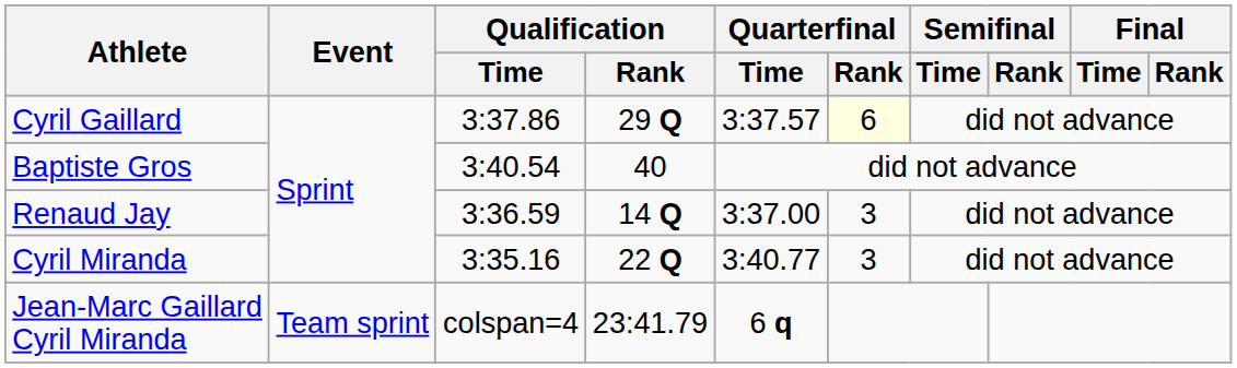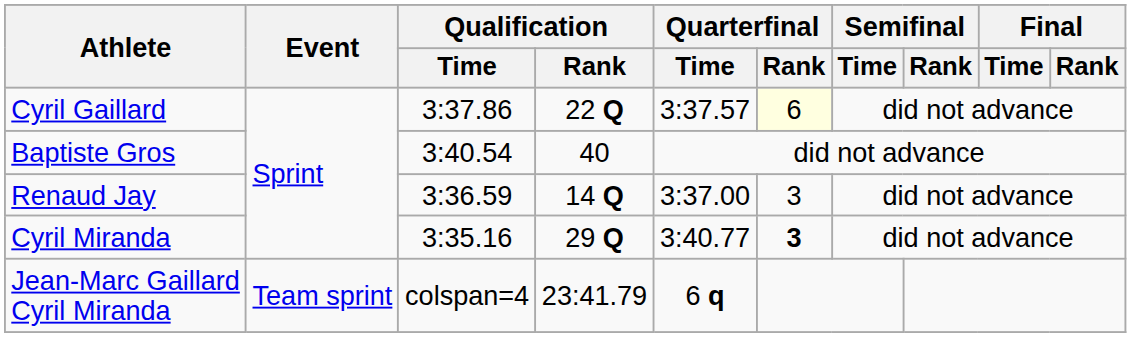Cyril Gaillard | Qualification / Rank: 29 Q -> 22 Q
Cyril Miranda | Qualification / Rank: 22 Q -> 29 Q
Cyril Miranda | Quarterfinal / Rank: normal -> bold
